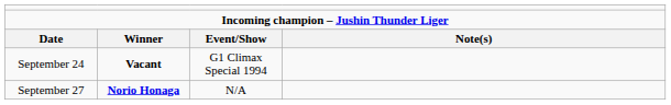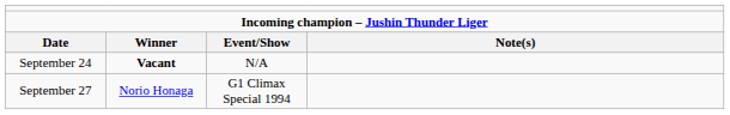September 24 | column 3: G1 Climax Special 1994 -> N/A
September 27 | column 2: bold -> normal
September 27 | column 3: N/A -> G1 Climax Special 1994
